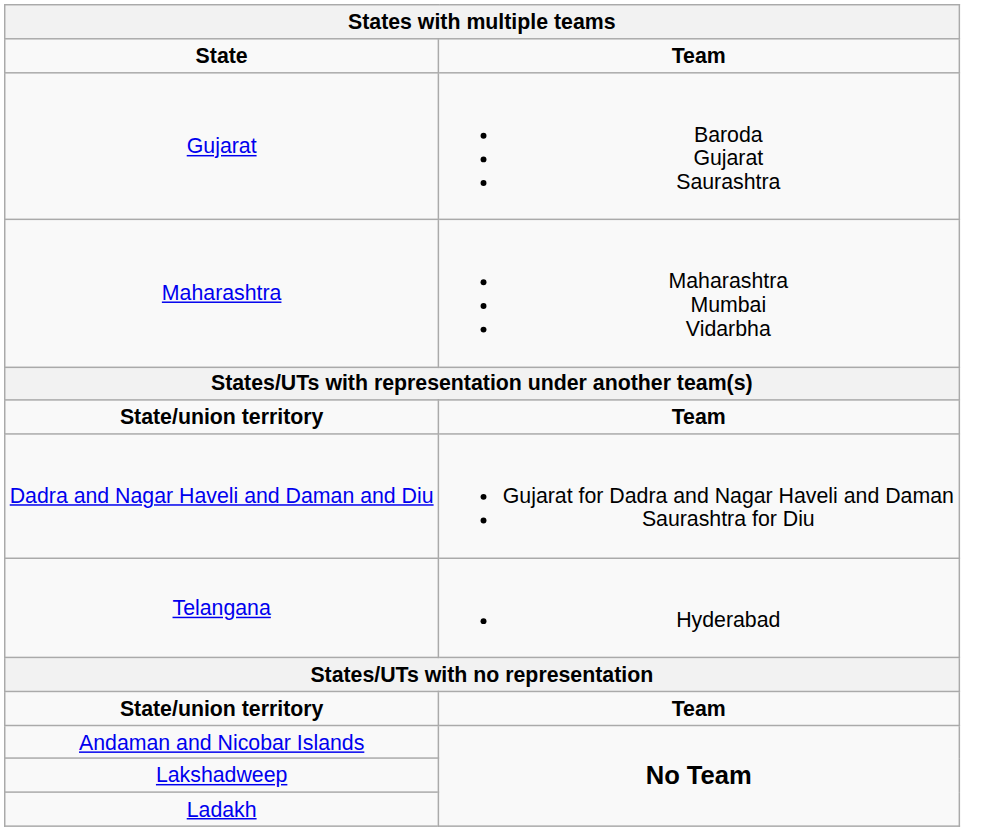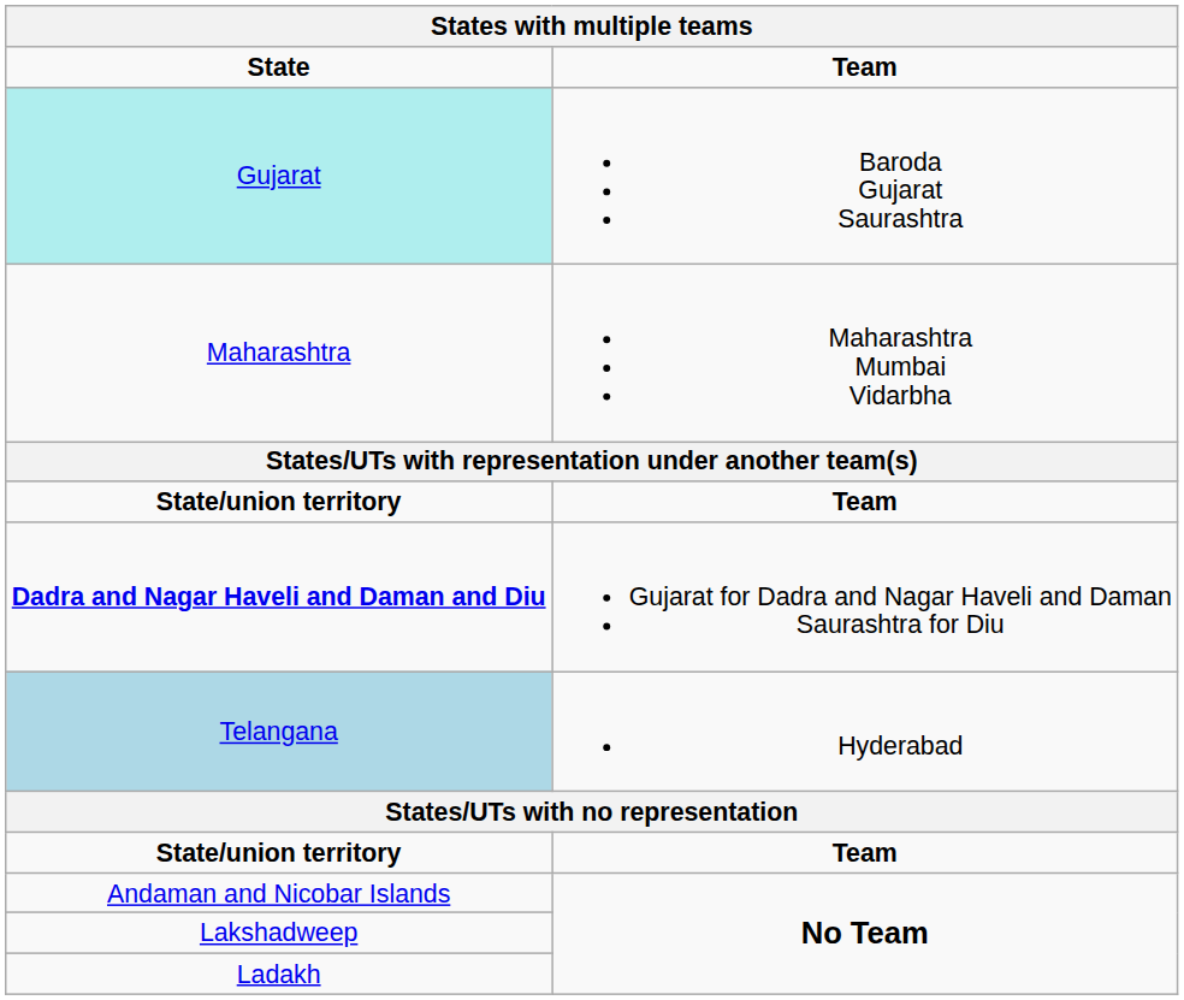Gujarat | States with multiple teams / State: no background -> paleturquoise background
Dadra and Nagar Haveli and Daman and Diu | States with multiple teams / State: normal -> bold
Telangana | States with multiple teams / State: no background -> lightblue background
